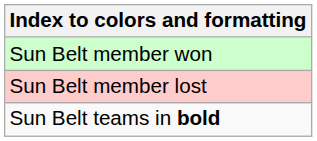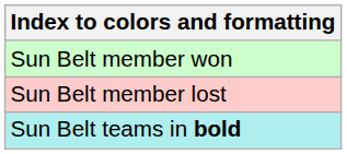row 4 | column 1: no background -> paleturquoise background
